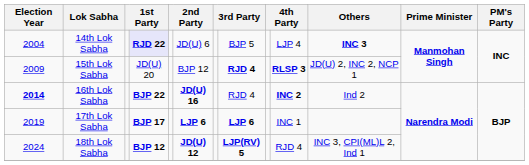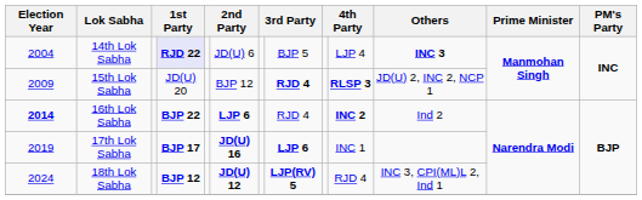16th Lok Sabha | column 6: JD(U) 16 -> LJP 6
17th Lok Sabha | column 6: LJP 6 -> JD(U) 16
